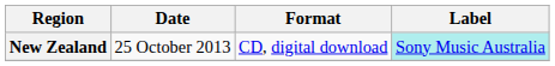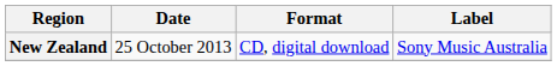New Zealand | Label: paleturquoise background -> no background
